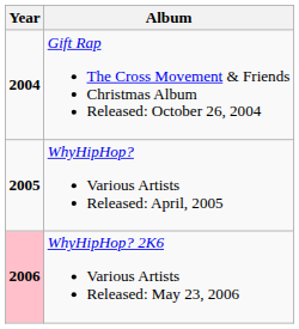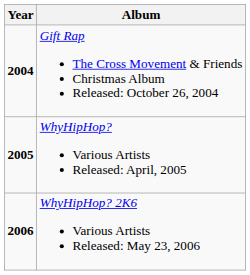WhyHipHop? 2K6 Various Artists Released: May 23, 2006 | Year: pink background -> no background
